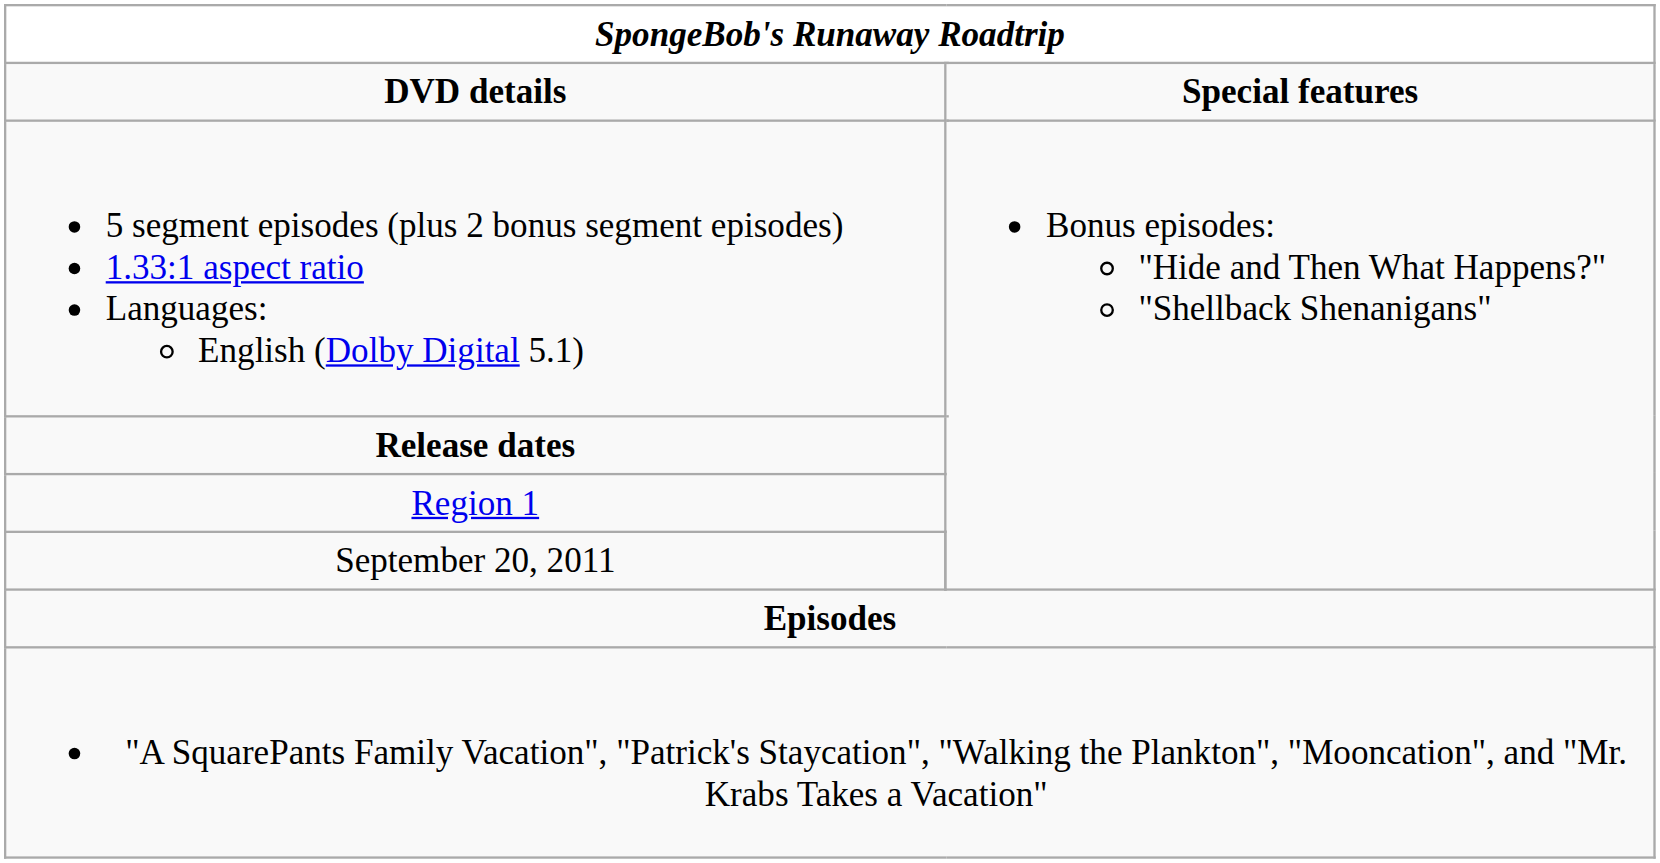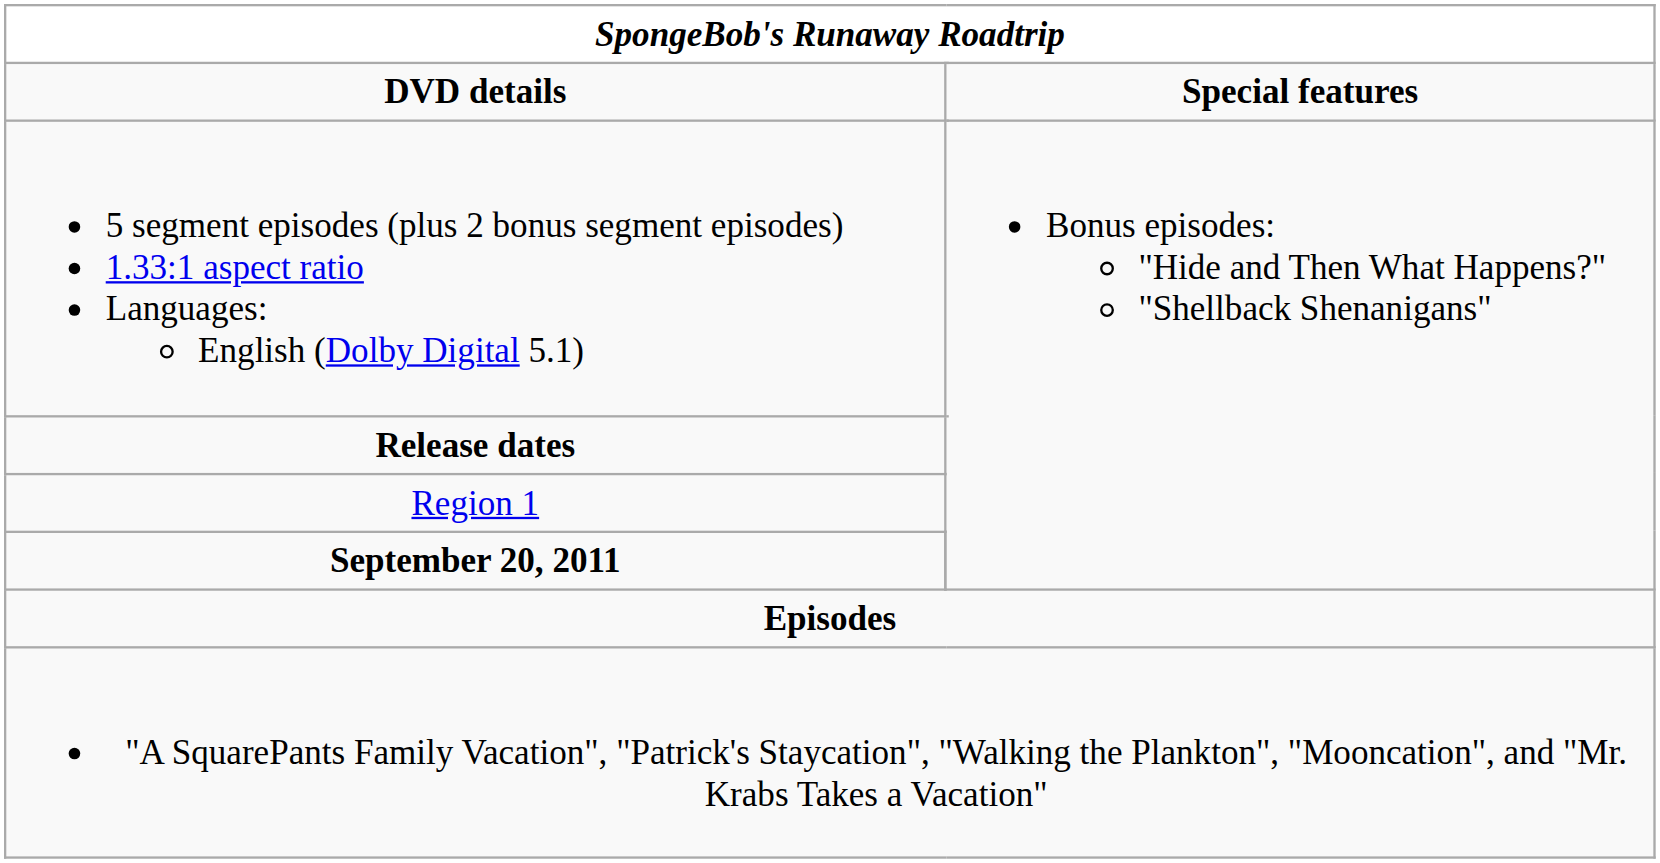September 20, 2011 | column 1: normal -> bold
